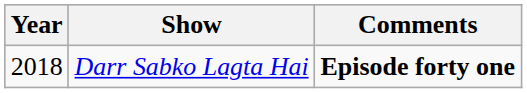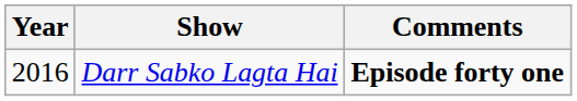Darr Sabko Lagta Hai | Year: 2018 -> 2016
